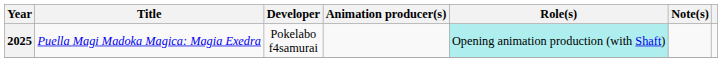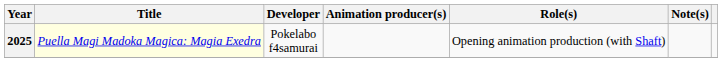2025 | Title: no background -> lightyellow background
2025 | Role(s): paleturquoise background -> no background
